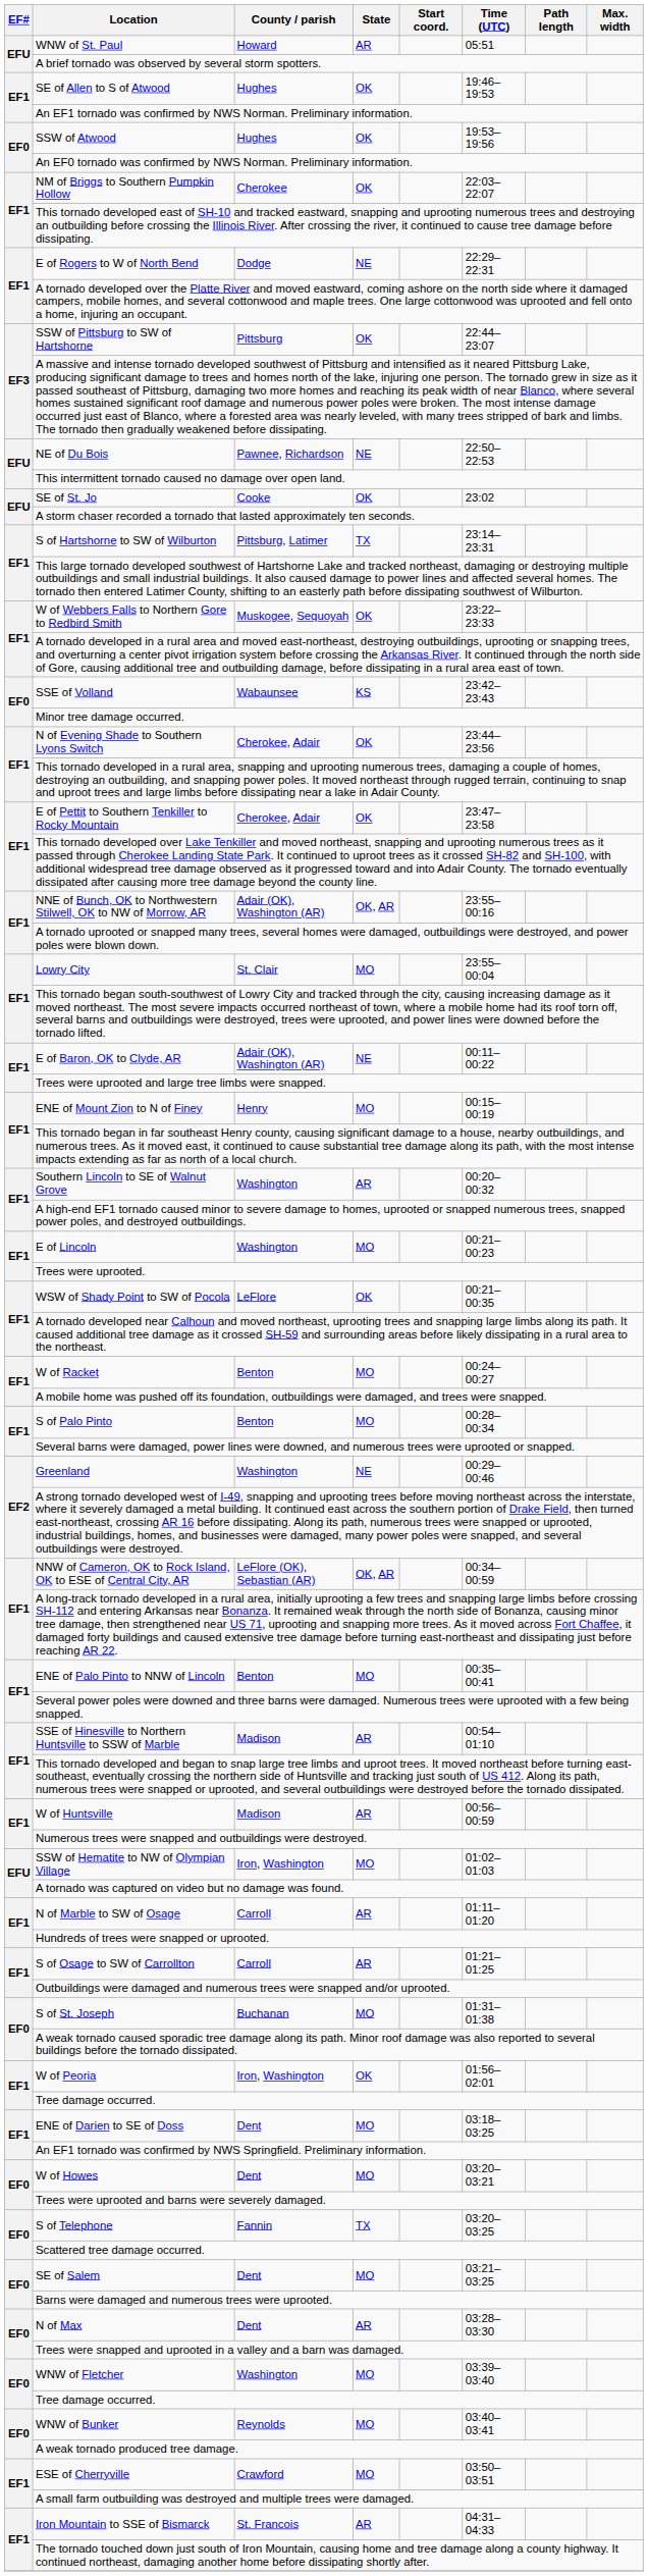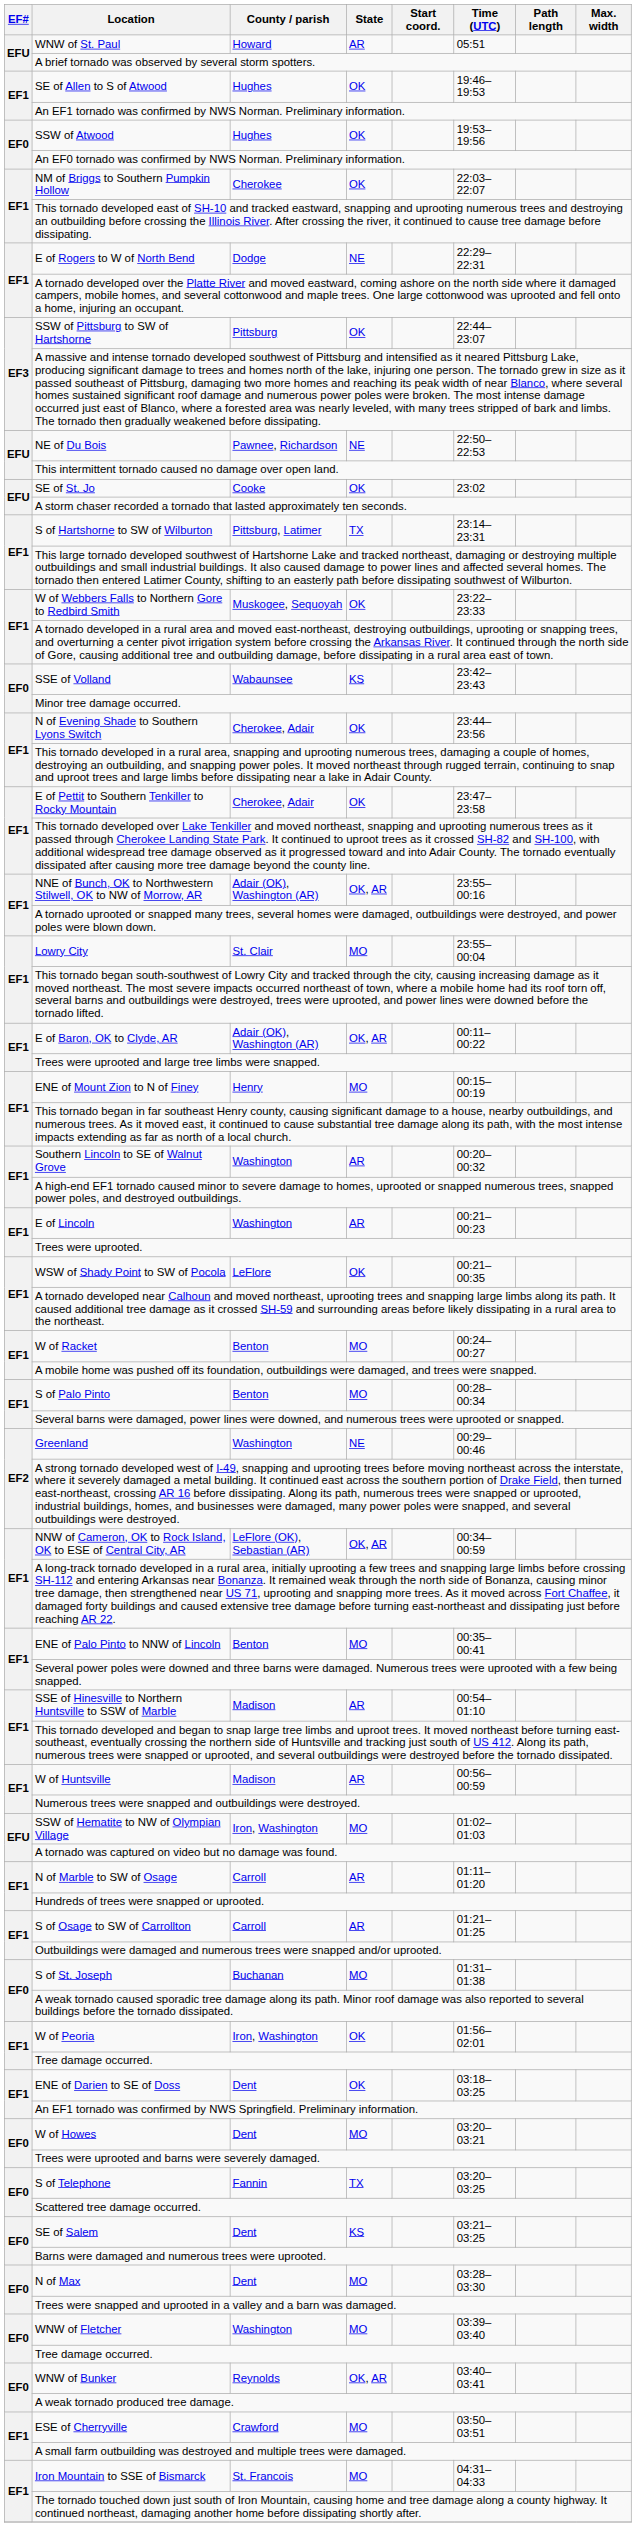E of Baron, OK to Clyde, AR | State: NE -> OK, AR
E of Lincoln | State: MO -> AR
ENE of Darien to SE of Doss | State: MO -> OK
SE of Salem | State: MO -> KS
N of Max | State: AR -> MO
WNW of Bunker | State: MO -> OK, AR
Iron Mountain to SSE of Bismarck | State: AR -> MO
